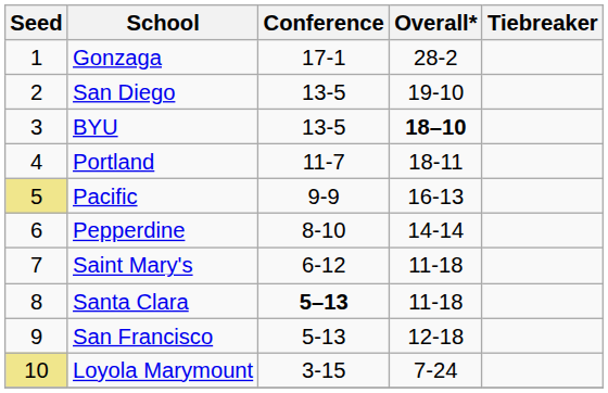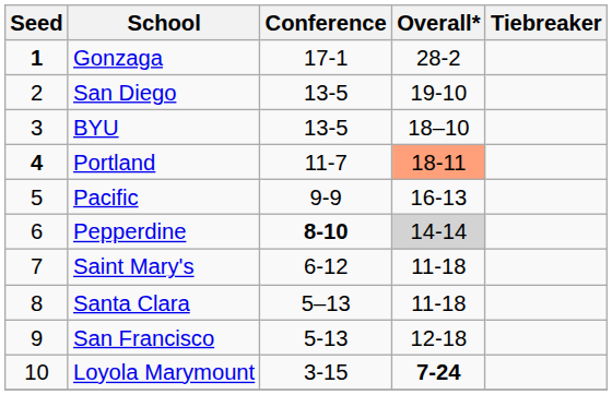Gonzaga | Seed: normal -> bold
BYU | Overall*: bold -> normal
Portland | Seed: normal -> bold
Portland | Overall*: no background -> lightsalmon background
Pacific | Seed: khaki background -> no background
Pepperdine | Conference: normal -> bold
Pepperdine | Overall*: no background -> lightgrey background
Santa Clara | Conference: bold -> normal
Loyola Marymount | Seed: khaki background -> no background
Loyola Marymount | Overall*: normal -> bold
